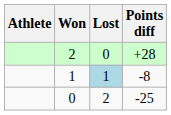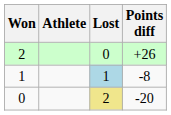columns swapped: Athlete <-> Won
row 2 | Points diff: +28 -> +26
row 4 | Lost: no background -> khaki background
row 4 | Points diff: -25 -> -20
